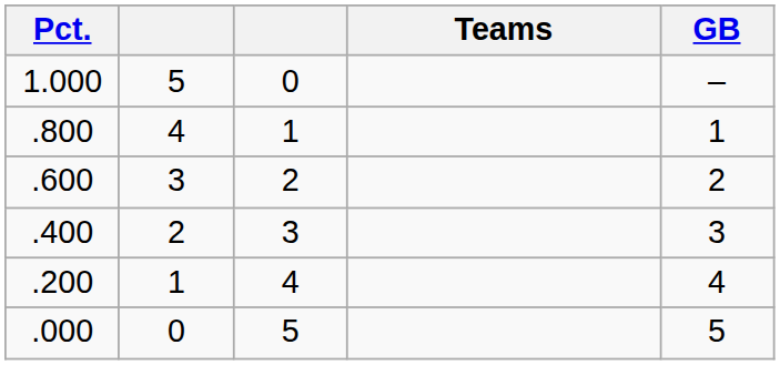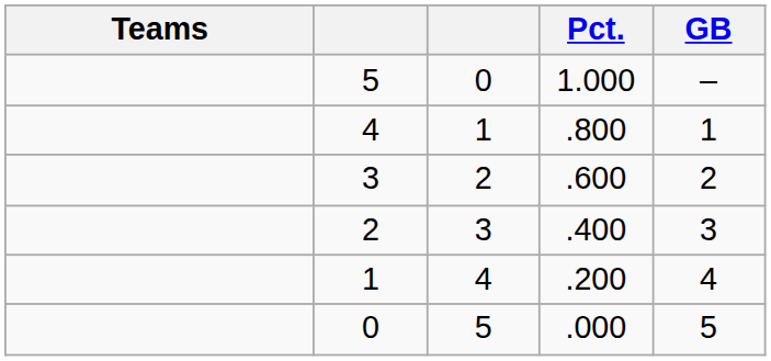columns swapped: Teams <-> Pct.
